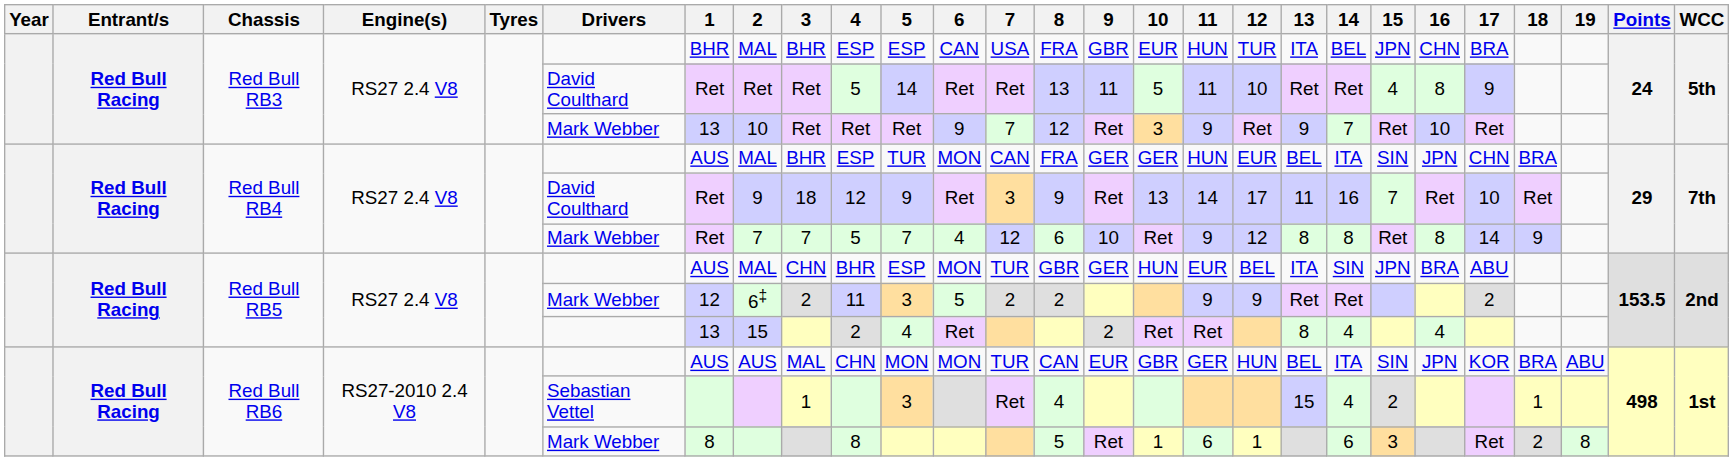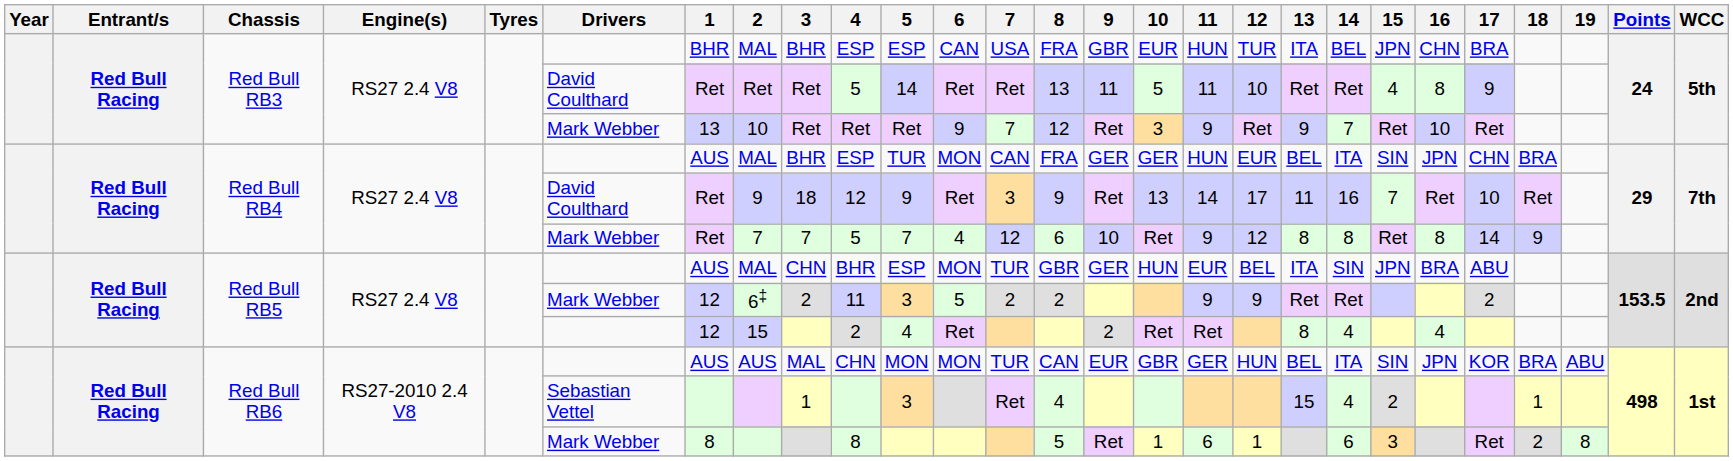row 10 | 1: 13 -> 12
